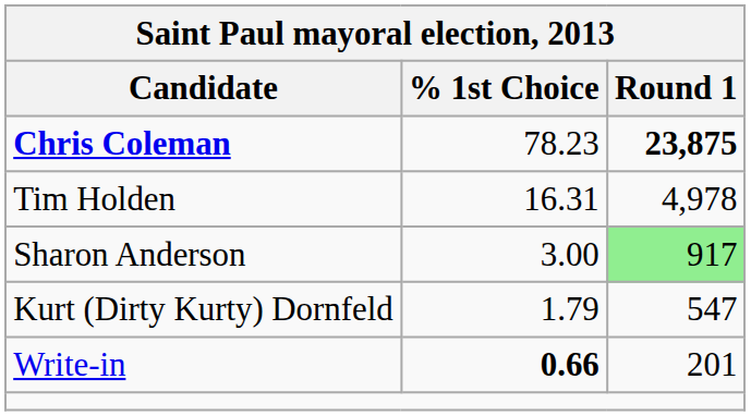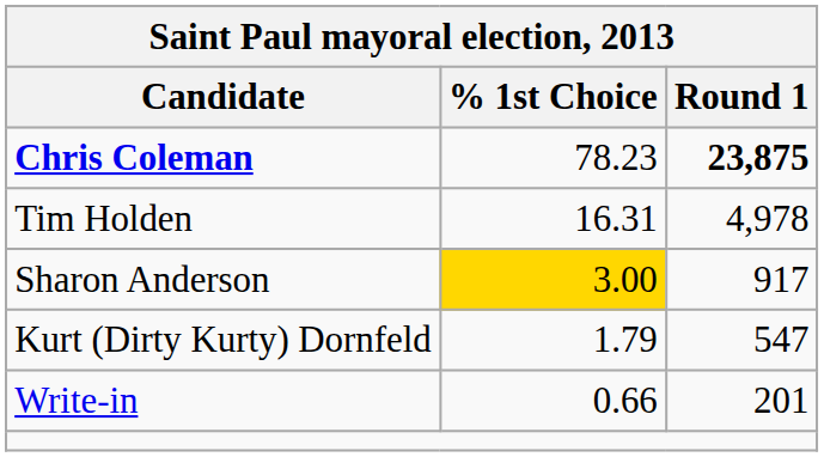Sharon Anderson | % 1st Choice: no background -> gold background
Sharon Anderson | Round 1: lightgreen background -> no background
Write-in | % 1st Choice: bold -> normal
